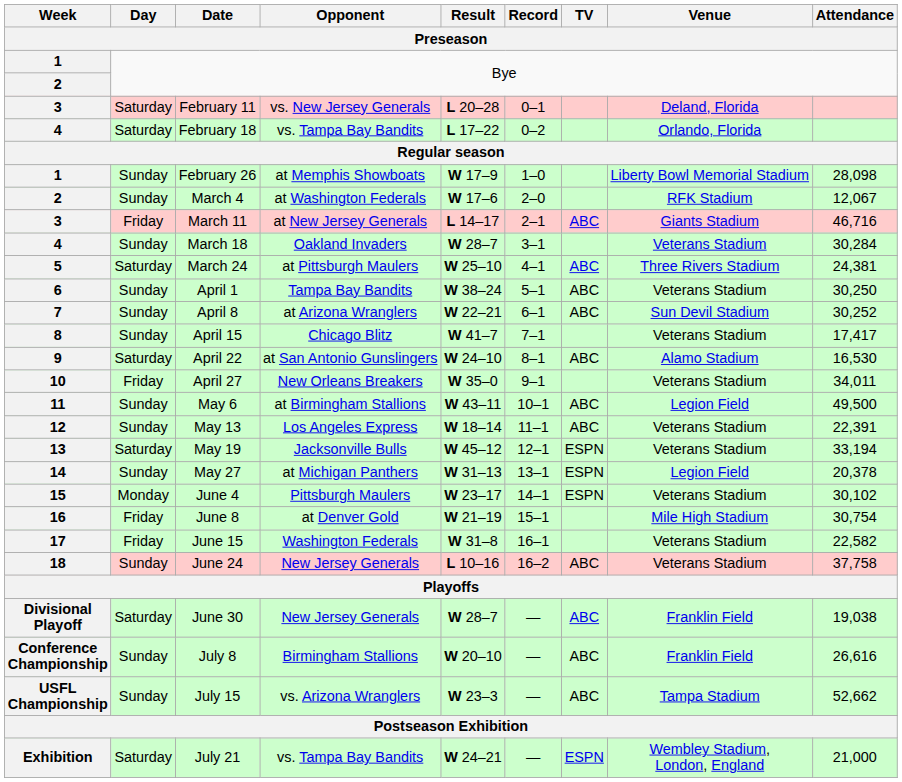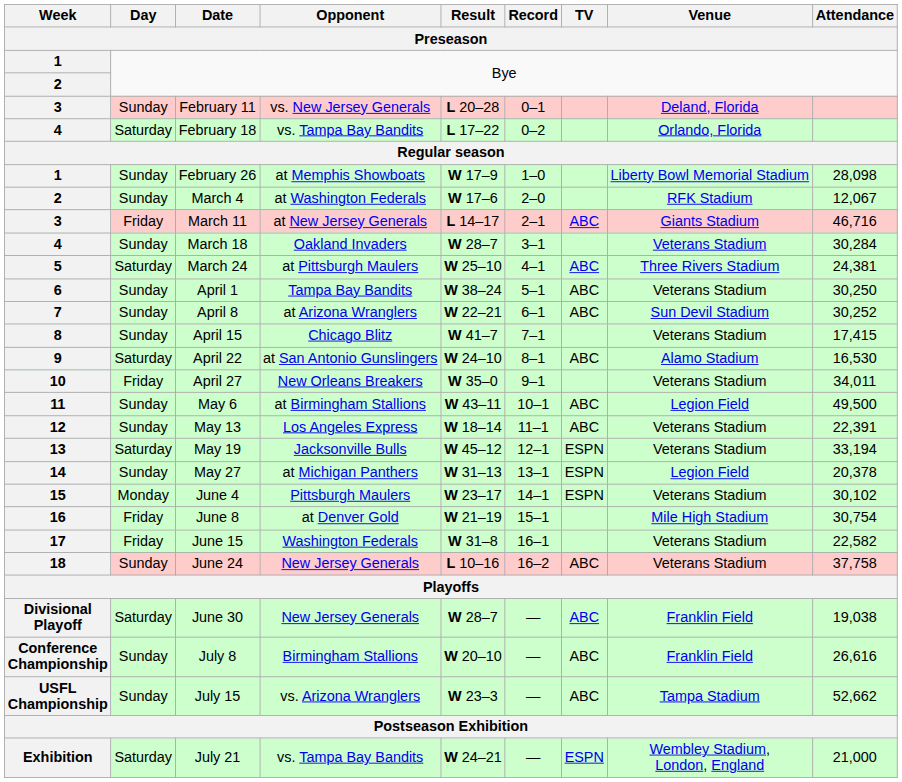February 11 | Day: Saturday -> Sunday
April 15 | Attendance: 17,417 -> 17,415
